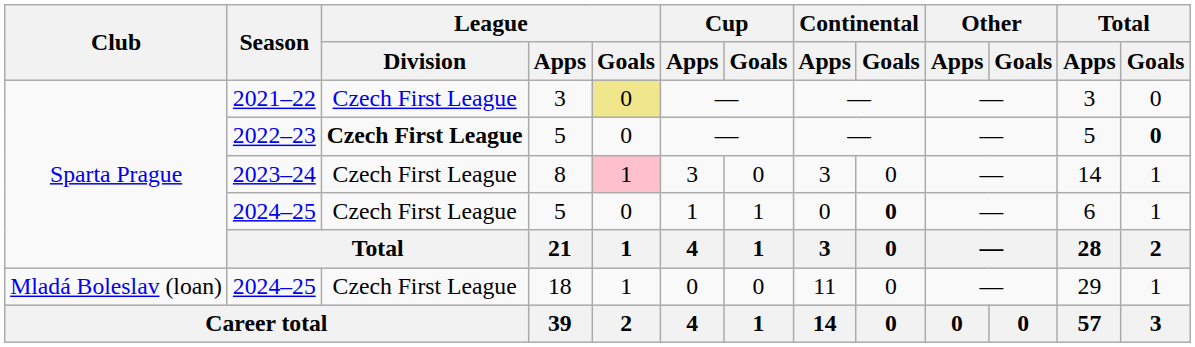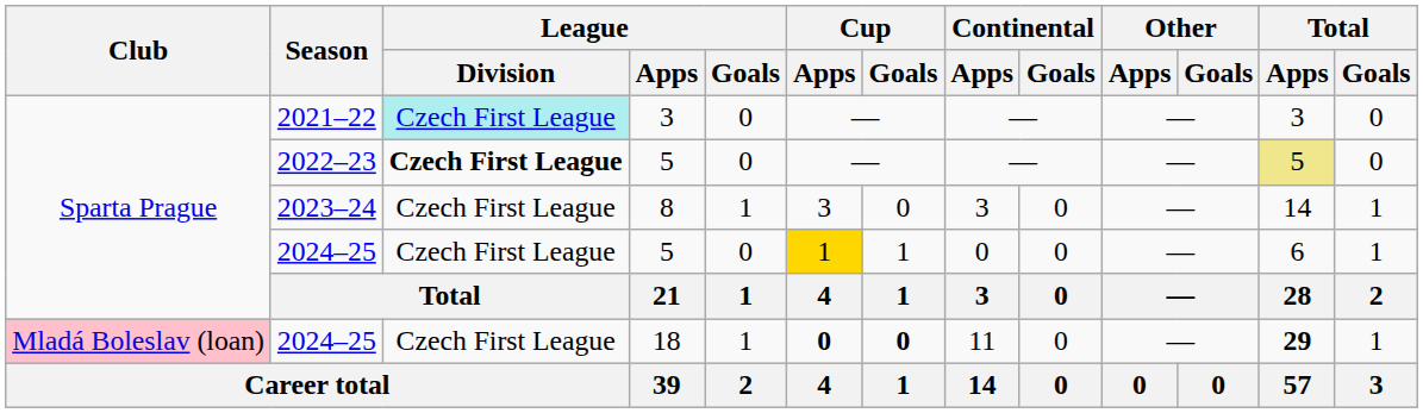2021–22 | League / Division: no background -> paleturquoise background
2021–22 | League / Goals: khaki background -> no background
2022–23 | Total / Apps: no background -> khaki background
2022–23 | Total / Goals: bold -> normal
2023–24 | League / Goals: pink background -> no background
2024–25 / 5 | Cup / Apps: no background -> gold background
2024–25 / 5 | Continental / Goals: bold -> normal
2024–25 / 18 | Club: no background -> pink background
2024–25 / 18 | Cup / Apps: normal -> bold
2024–25 / 18 | Cup / Goals: normal -> bold
2024–25 / 18 | Total / Apps: normal -> bold
